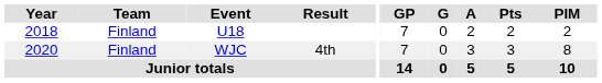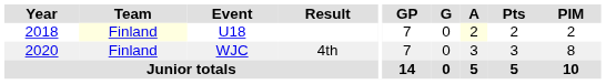U18 | Team: no background -> lightyellow background
U18 | A: no background -> lightyellow background
